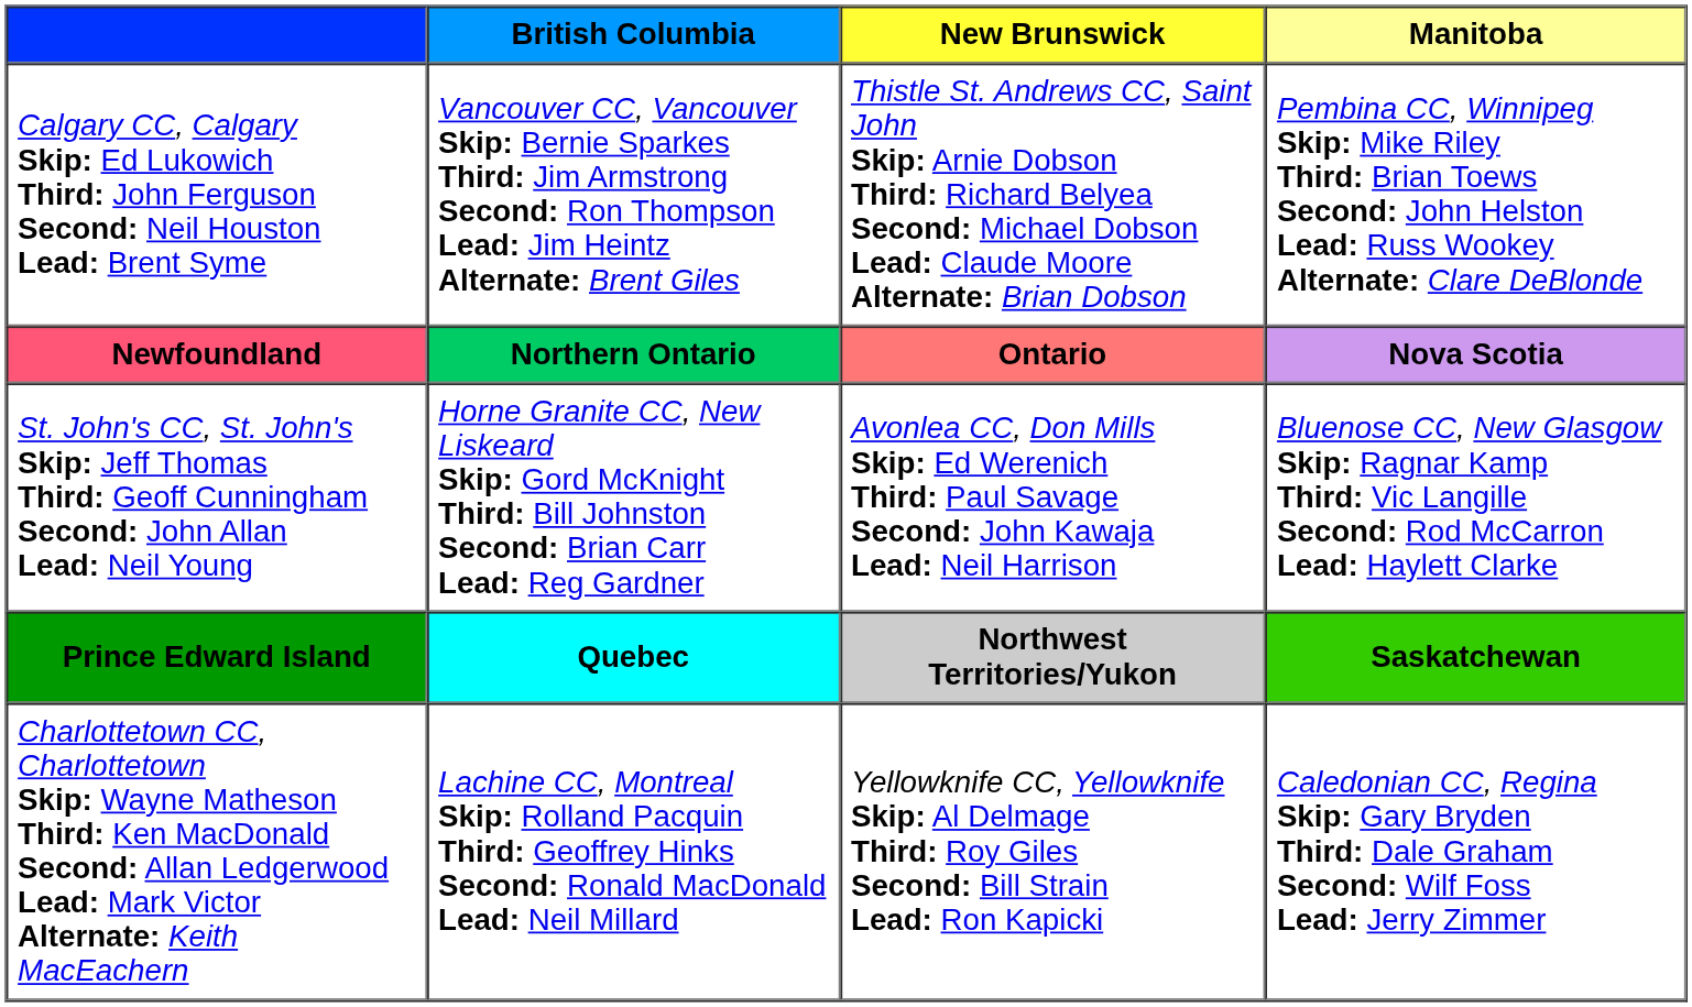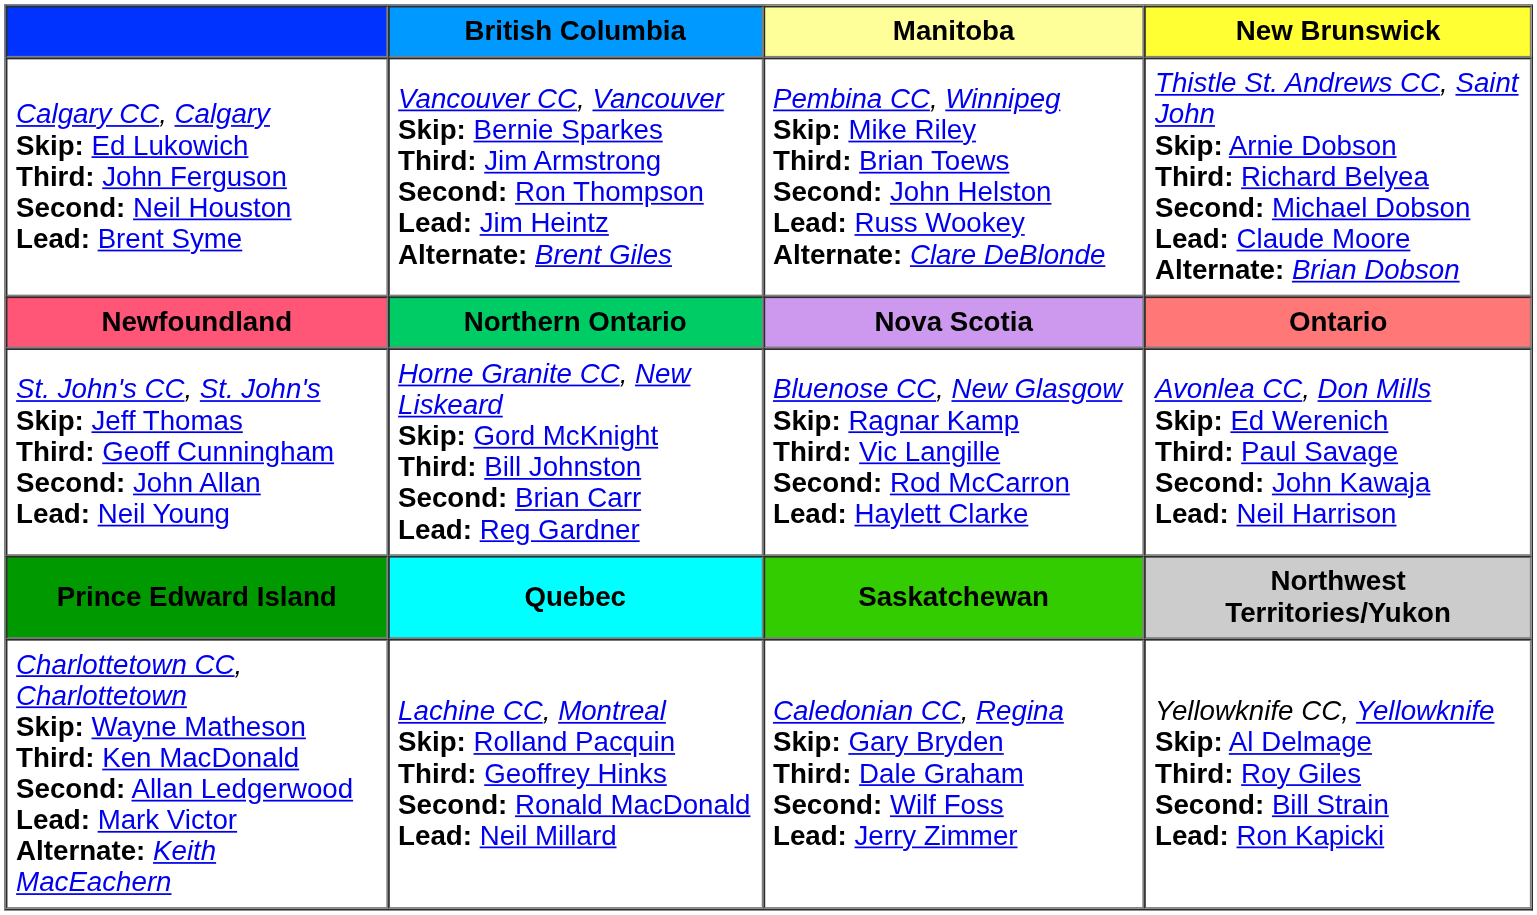columns swapped: Manitoba <-> New Brunswick
